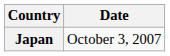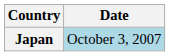Japan | Date: no background -> lightblue background
